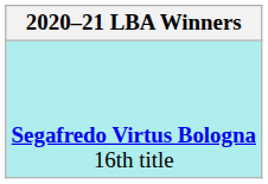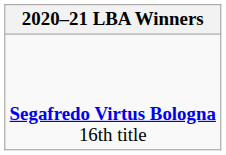row 2 | column 1: paleturquoise background -> no background
